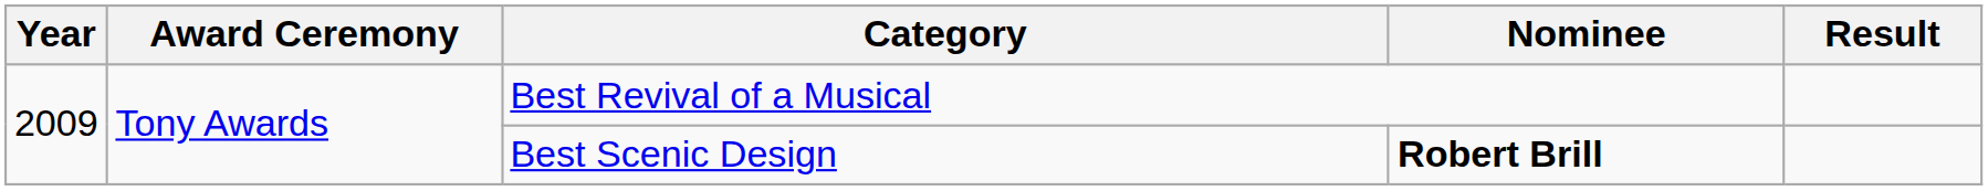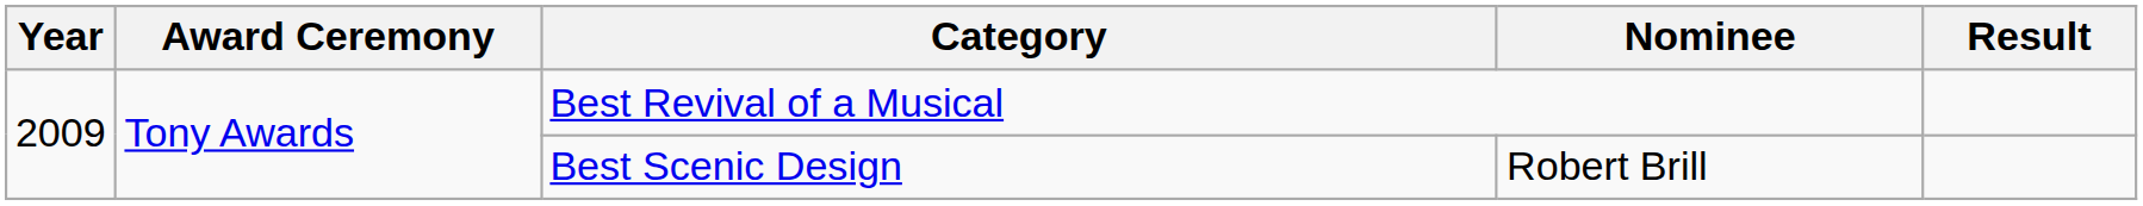Best Scenic Design | Nominee: bold -> normal
